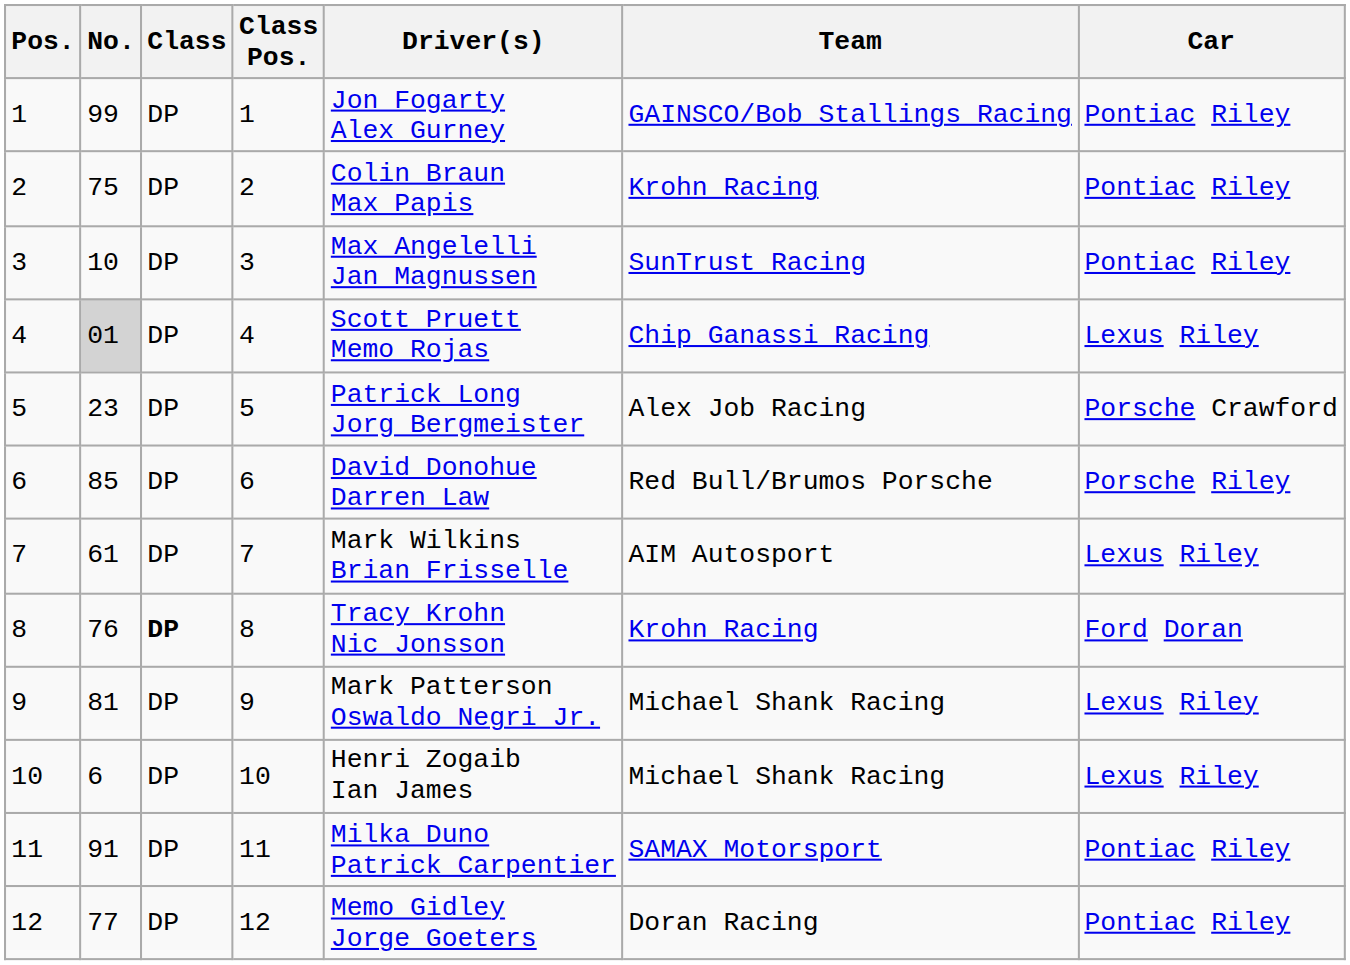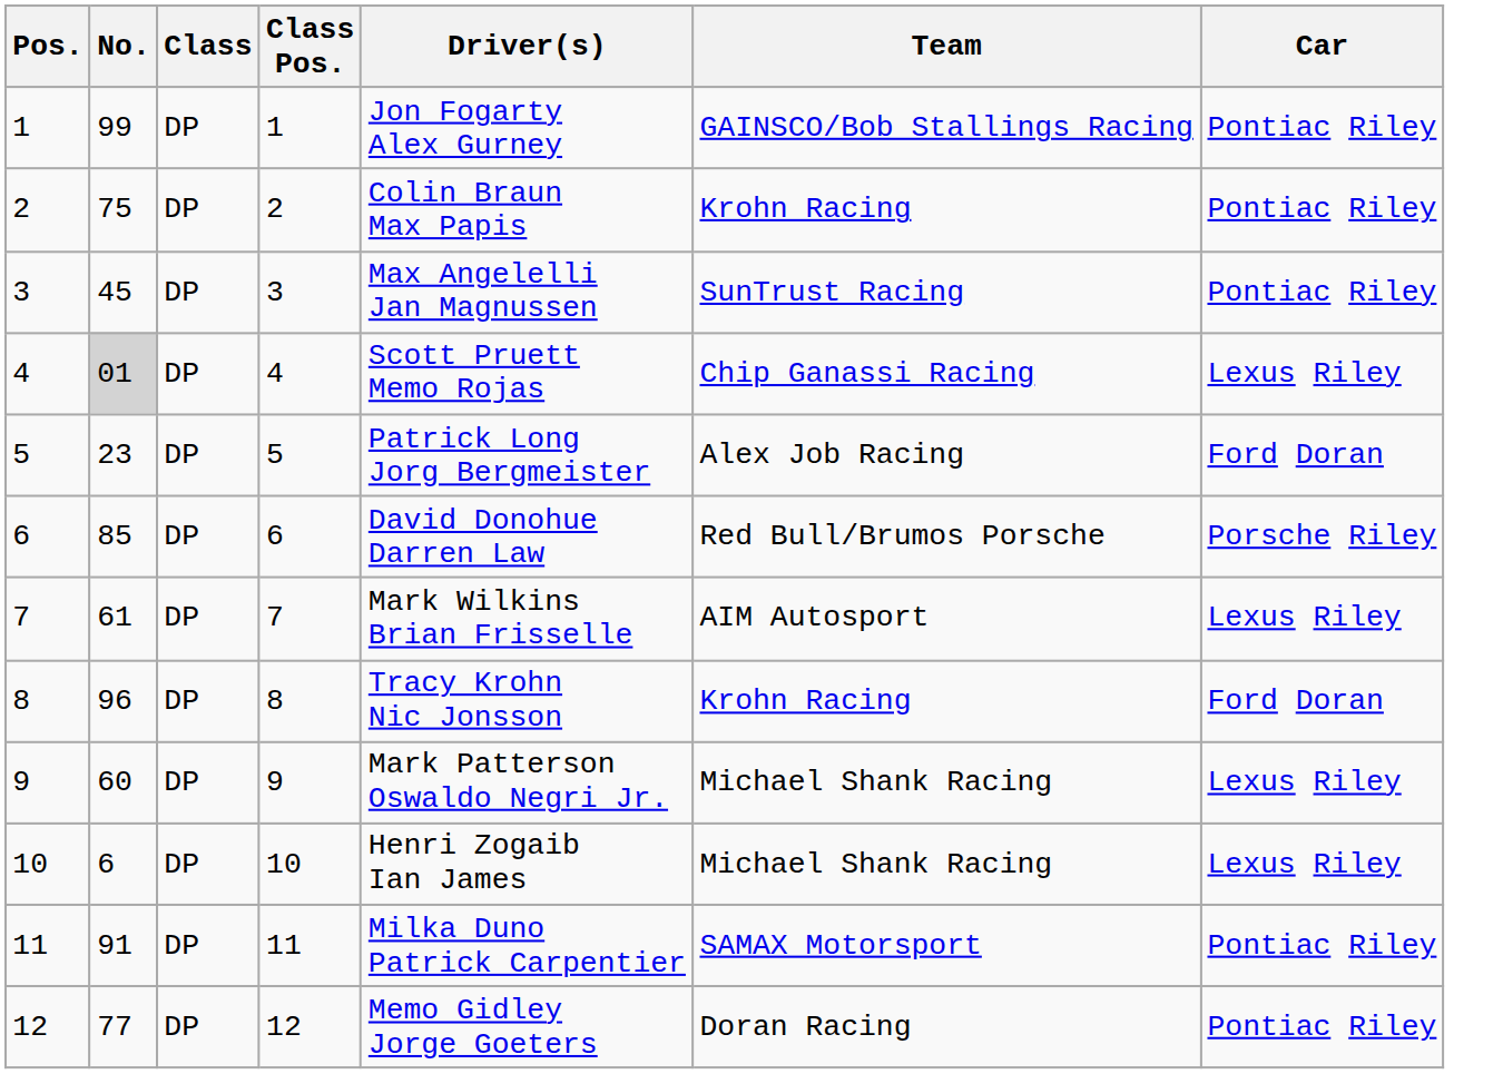row 4 | No.: 10 -> 45
row 6 | Car: Porsche Crawford -> Ford Doran
row 9 | No.: 76 -> 96
row 9 | Class: bold -> normal
row 10 | No.: 81 -> 60
